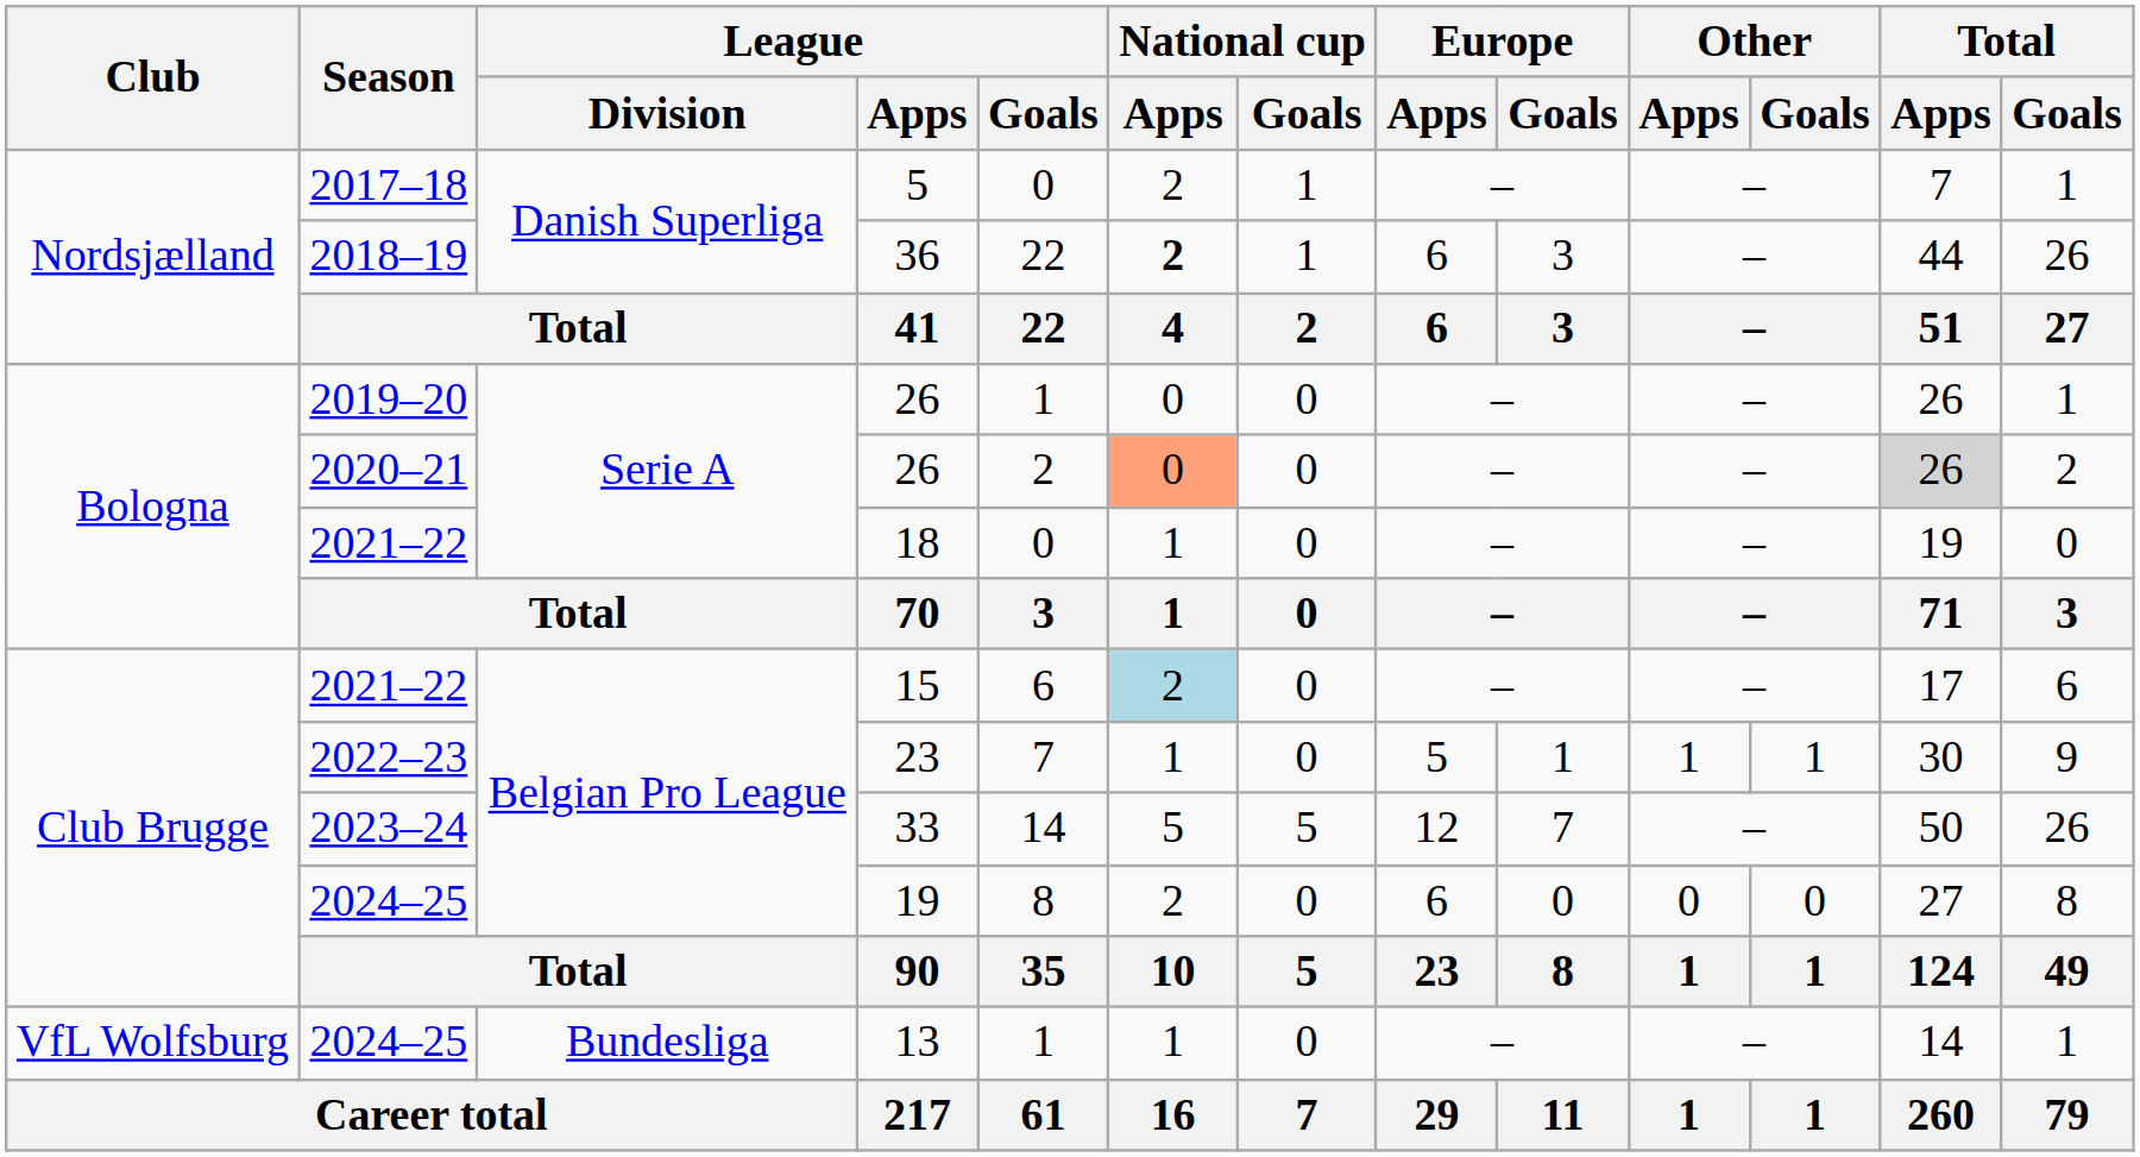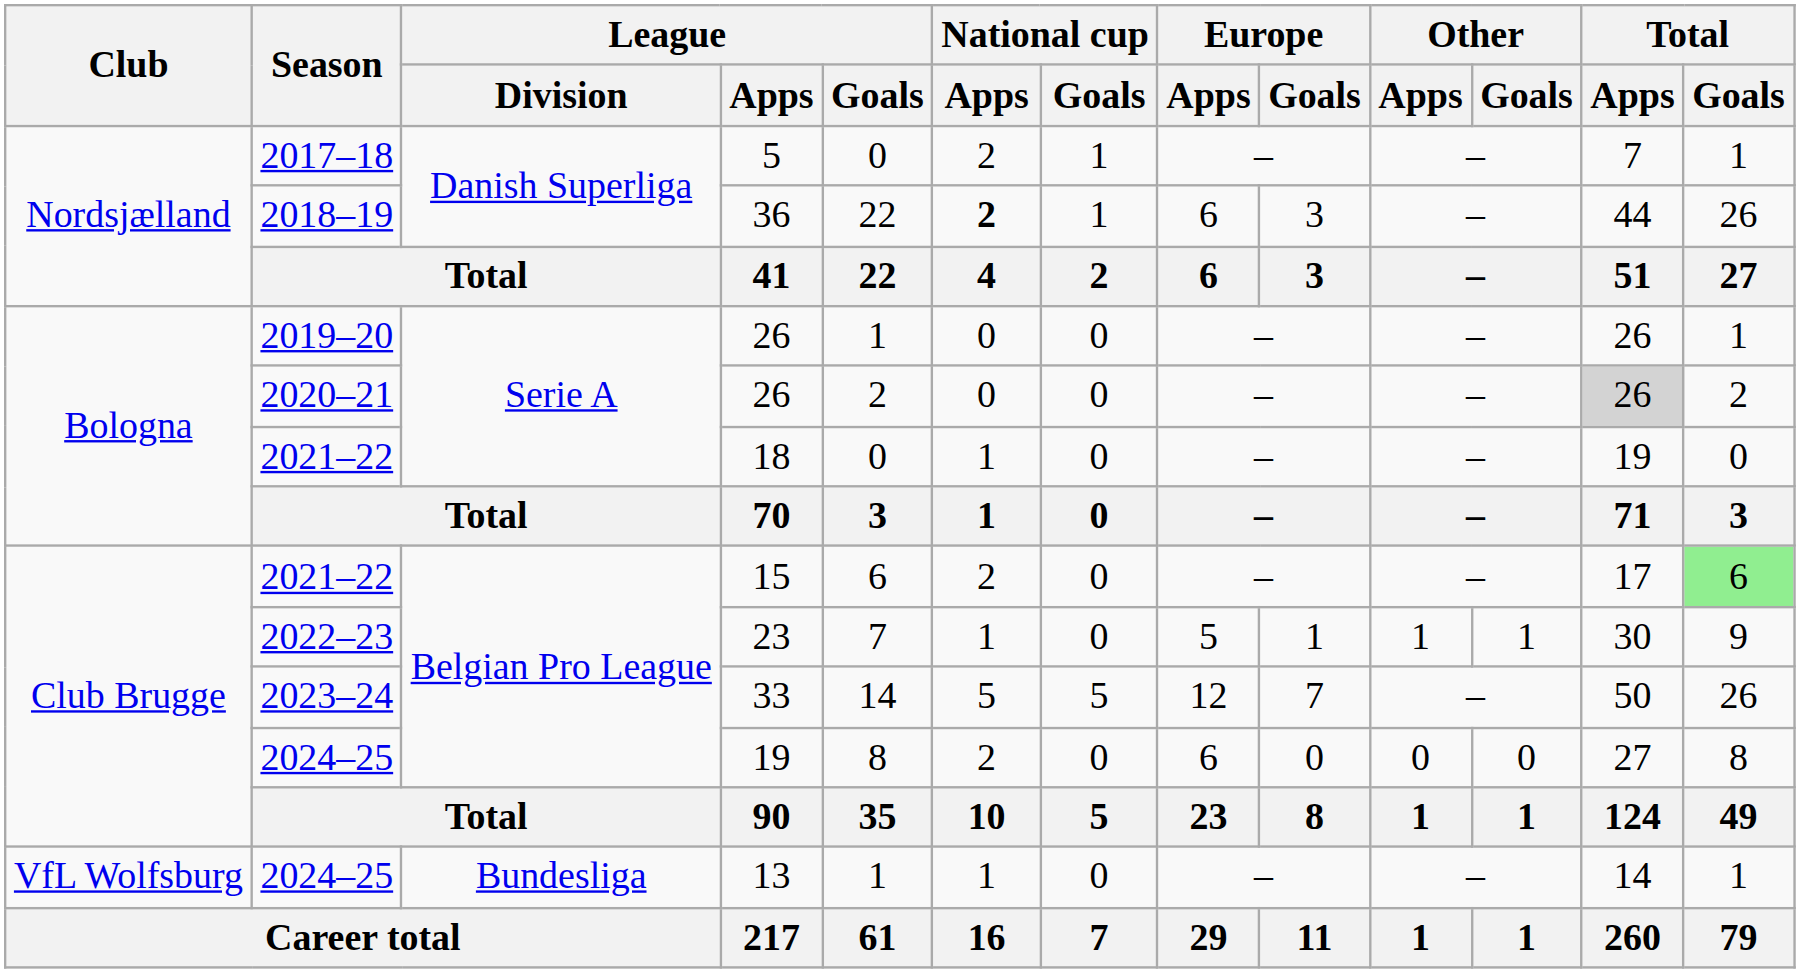2020–21 / 26 | National cup / Apps: lightsalmon background -> no background
15 | National cup / Apps: lightblue background -> no background
15 | Total / Goals: no background -> lightgreen background
